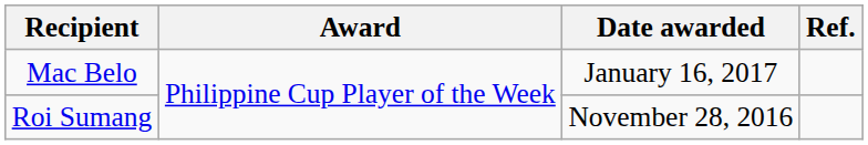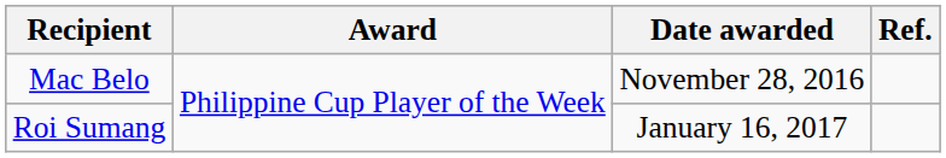Mac Belo | Date awarded: January 16, 2017 -> November 28, 2016
Roi Sumang | Date awarded: November 28, 2016 -> January 16, 2017
